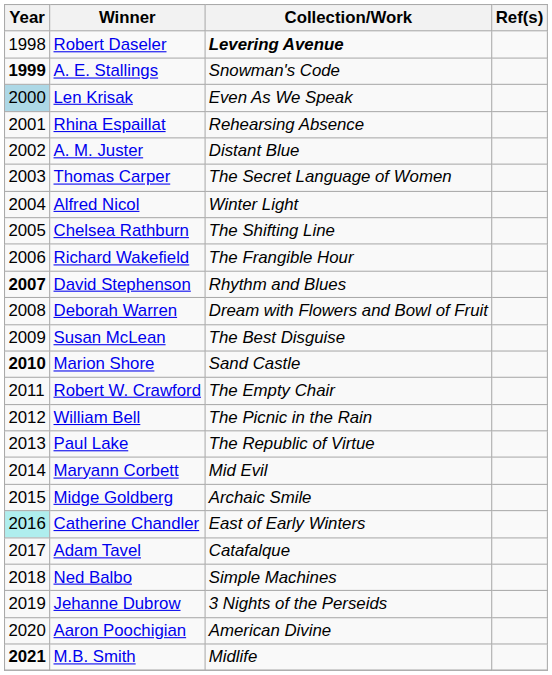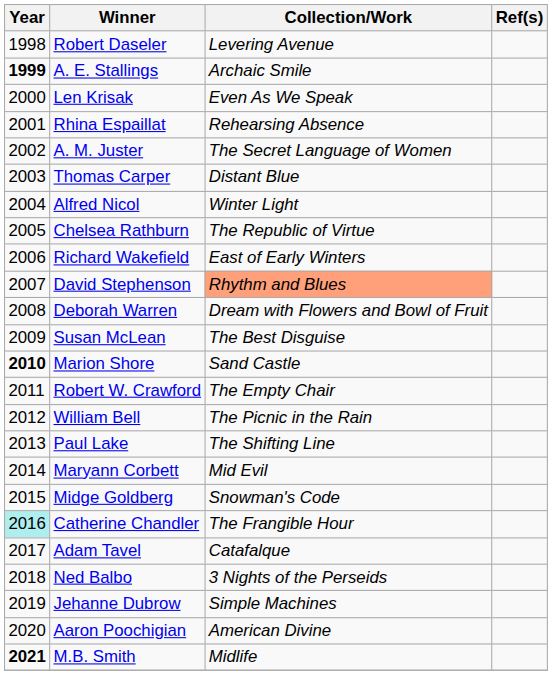Robert Daseler | Collection/Work: bold -> normal
A. E. Stallings | Collection/Work: Snowman's Code -> Archaic Smile
Len Krisak | Year: lightblue background -> no background
A. M. Juster | Collection/Work: Distant Blue -> The Secret Language of Women
Thomas Carper | Collection/Work: The Secret Language of Women -> Distant Blue
Chelsea Rathburn | Collection/Work: The Shifting Line -> The Republic of Virtue
Richard Wakefield | Collection/Work: The Frangible Hour -> East of Early Winters
David Stephenson | Year: bold -> normal
David Stephenson | Collection/Work: no background -> lightsalmon background
Paul Lake | Collection/Work: The Republic of Virtue -> The Shifting Line
Midge Goldberg | Collection/Work: Archaic Smile -> Snowman's Code
Catherine Chandler | Collection/Work: East of Early Winters -> The Frangible Hour
Ned Balbo | Collection/Work: Simple Machines -> 3 Nights of the Perseids
Jehanne Dubrow | Collection/Work: 3 Nights of the Perseids -> Simple Machines
